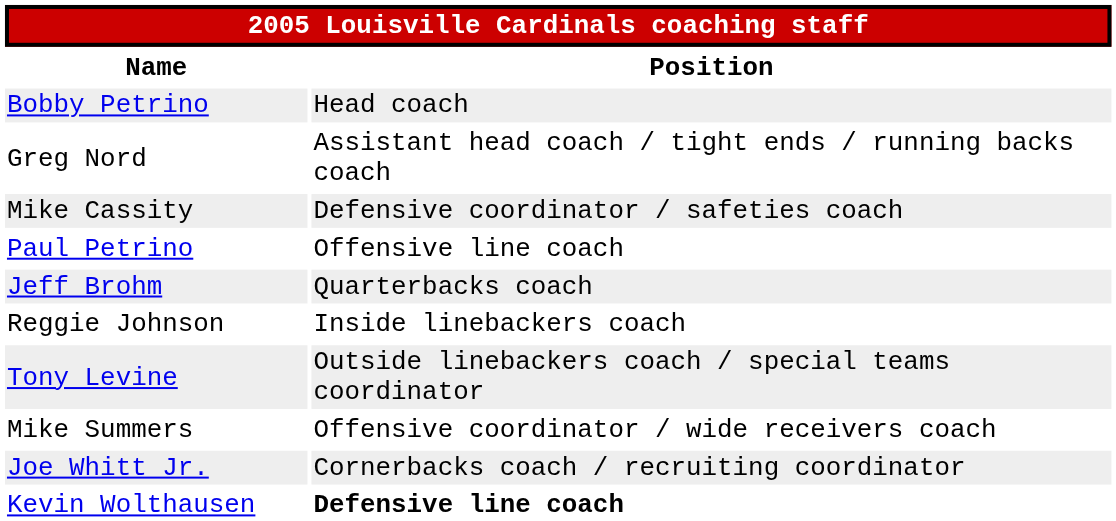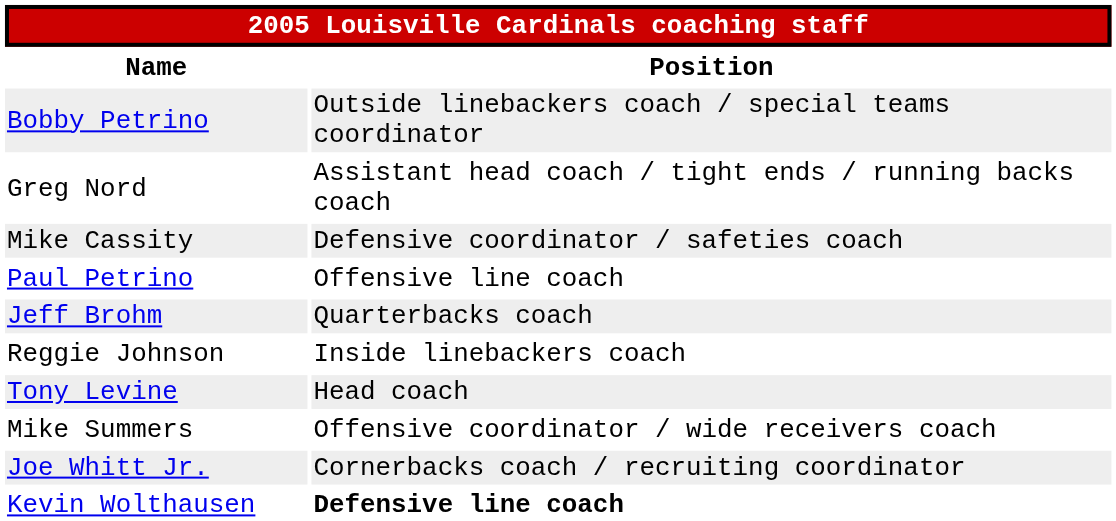Bobby Petrino | Position: Head coach -> Outside linebackers coach / special teams coordinator
Tony Levine | Position: Outside linebackers coach / special teams coordinator -> Head coach
